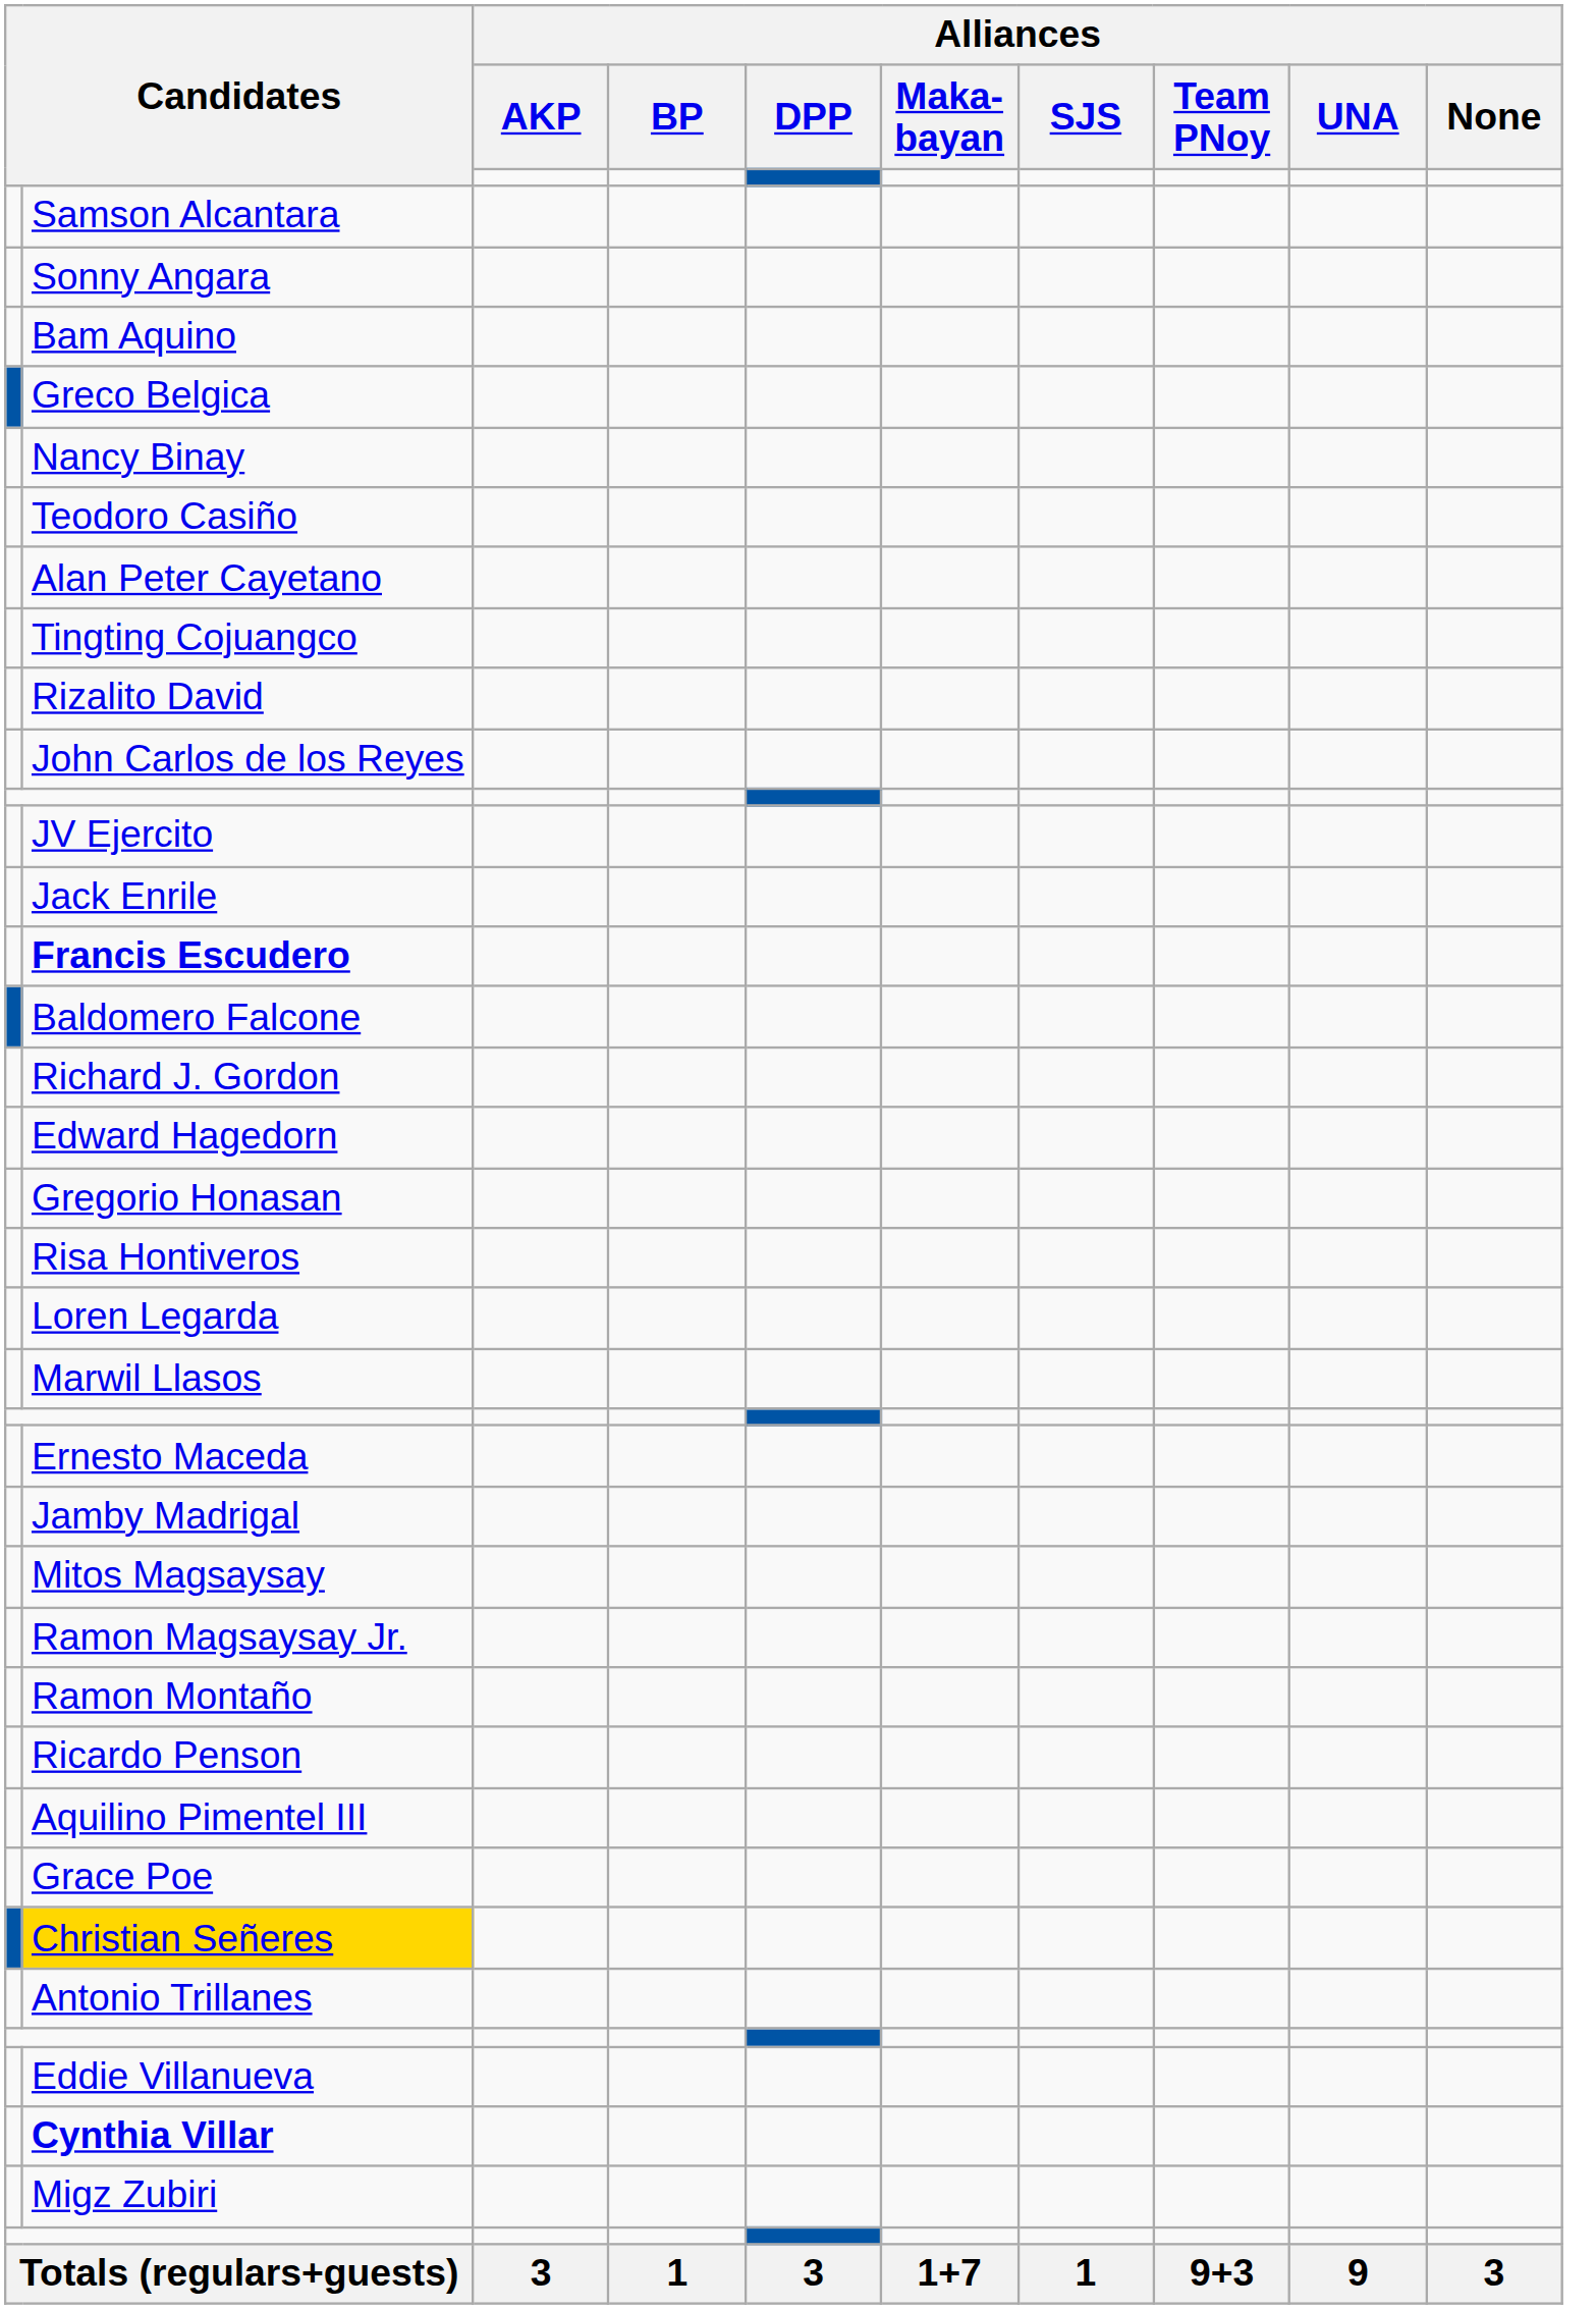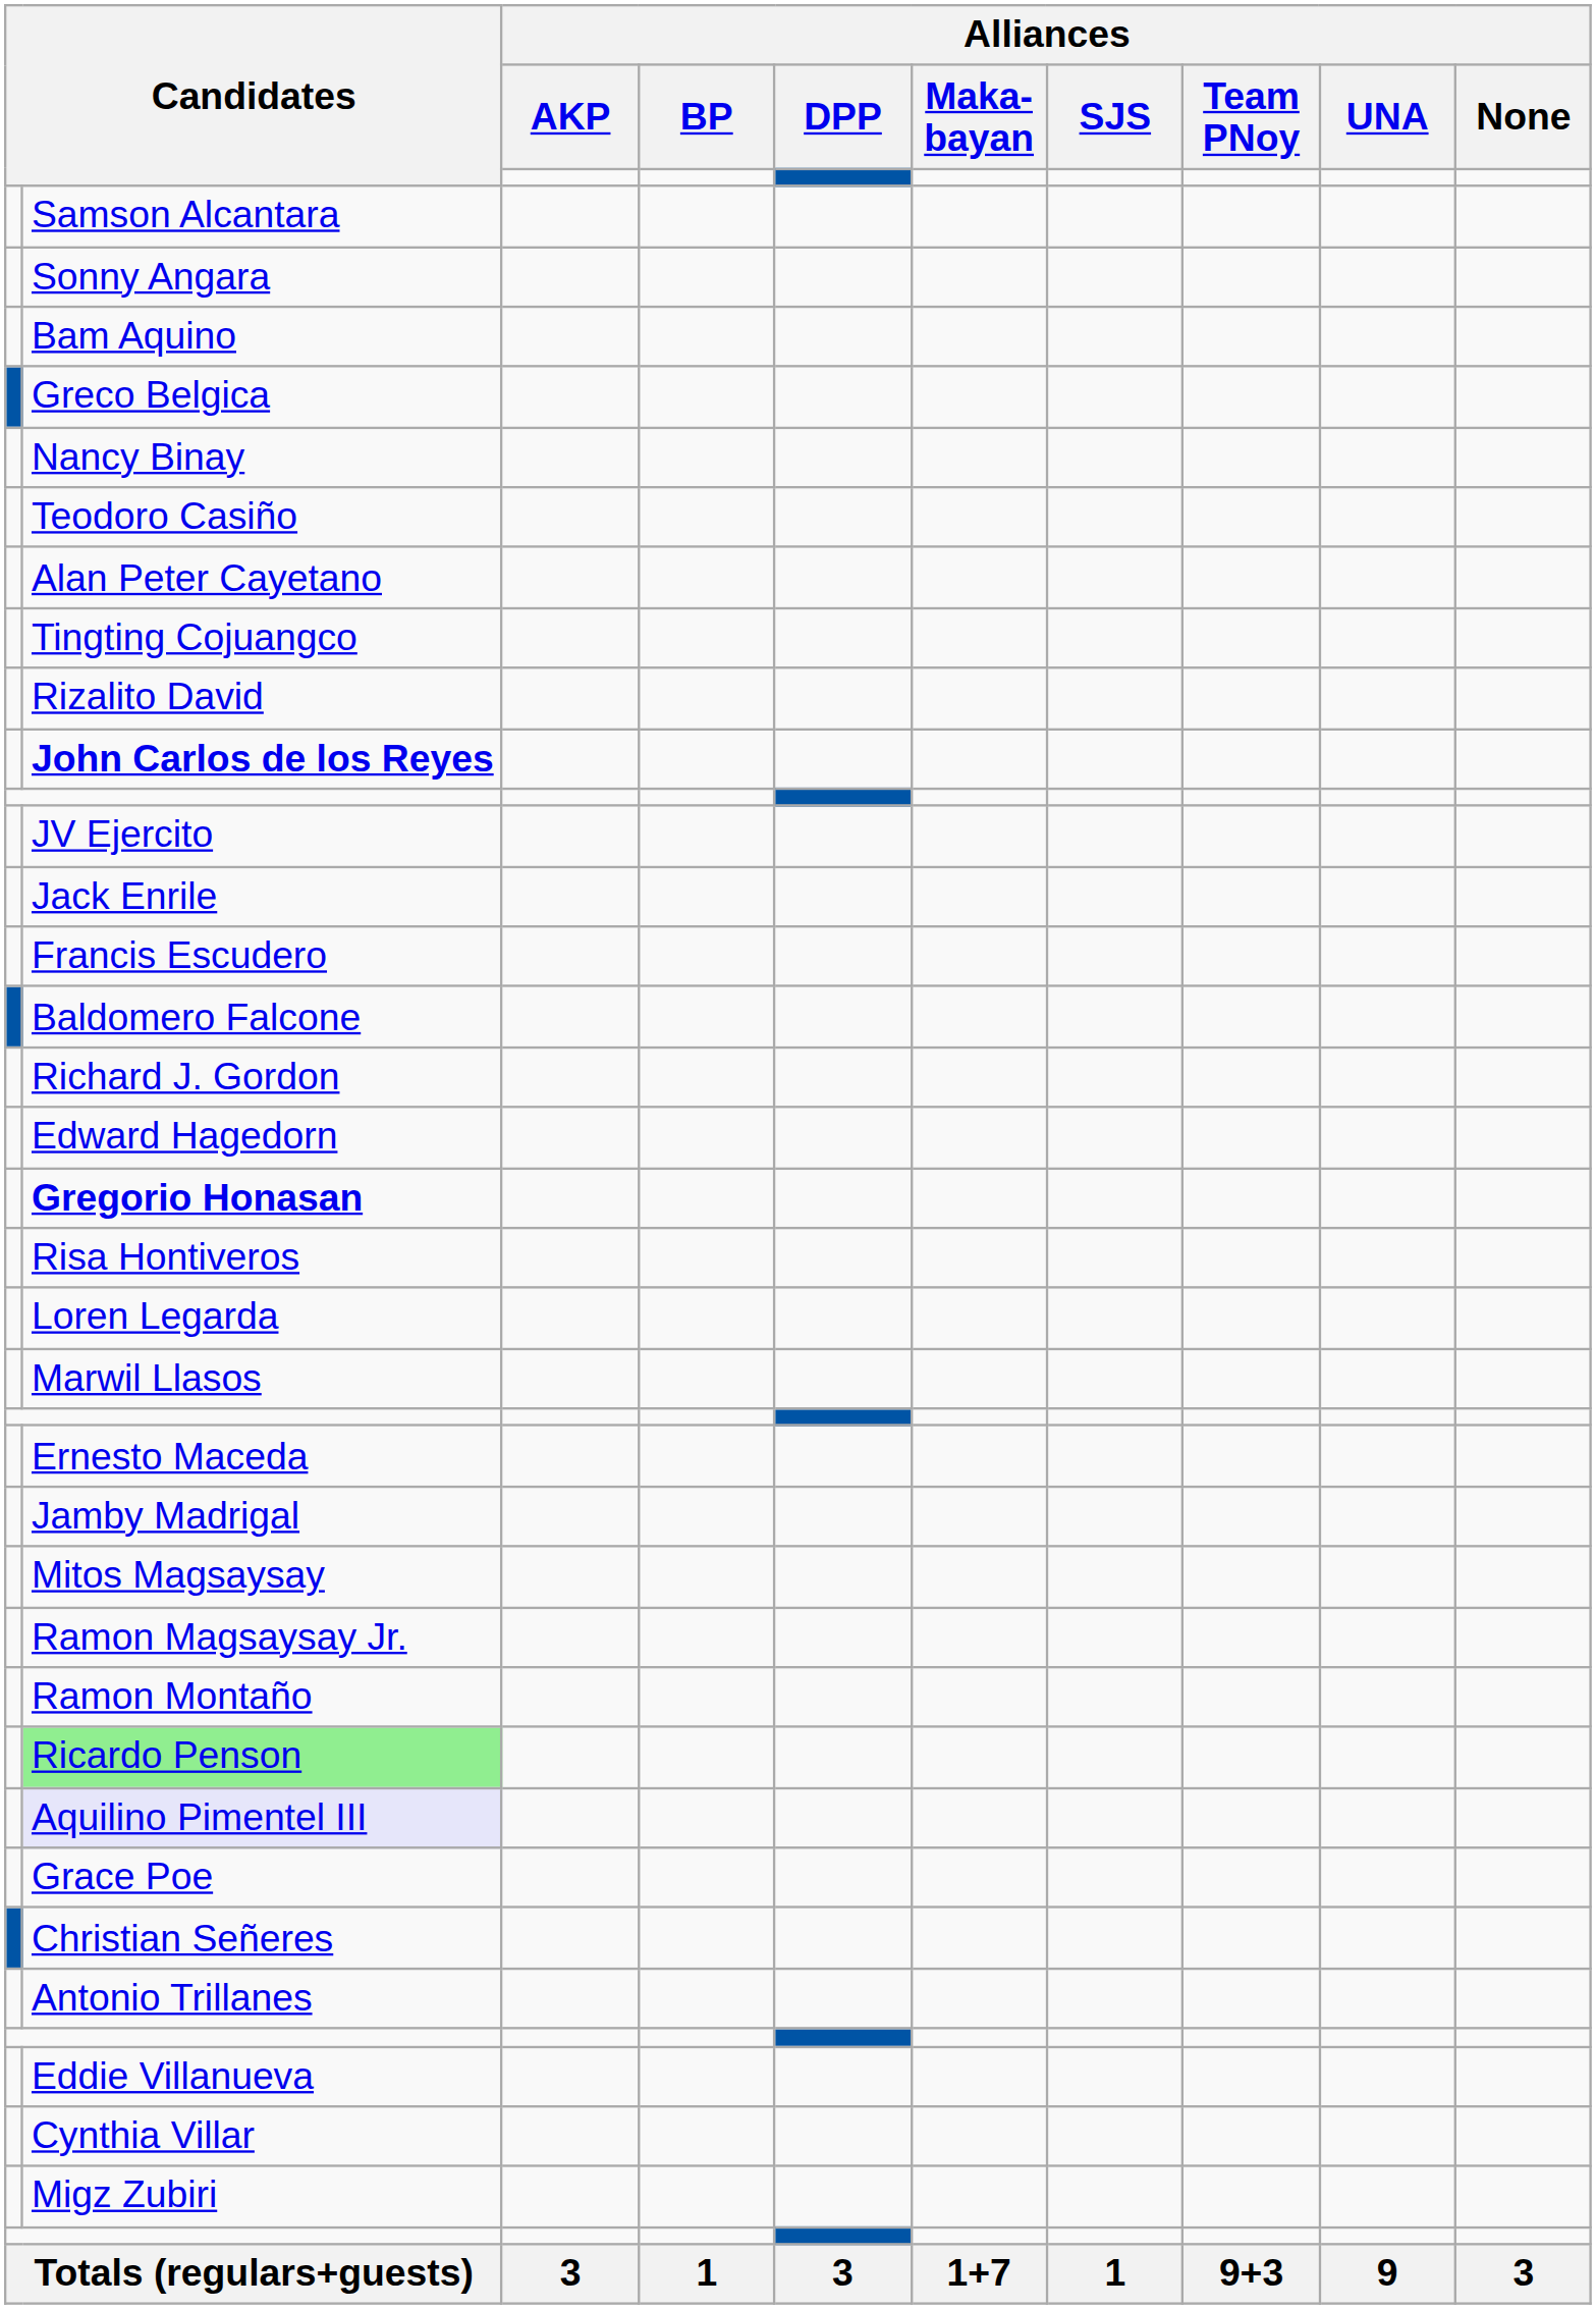John Carlos de los Reyes | column 2: normal -> bold
Francis Escudero | column 2: bold -> normal
Gregorio Honasan | column 2: normal -> bold
Ricardo Penson | column 2: no background -> lightgreen background
Aquilino Pimentel III | column 2: no background -> lavender background
Christian Señeres | column 2: gold background -> no background
Cynthia Villar | column 2: bold -> normal
